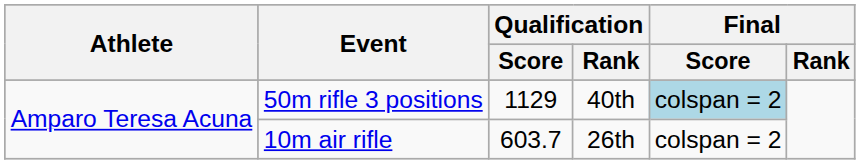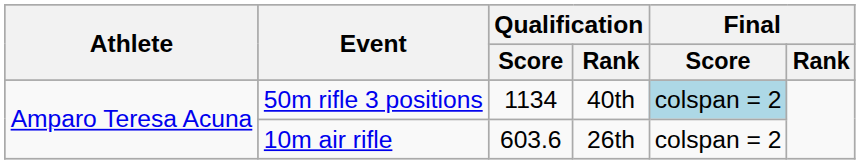50m rifle 3 positions | Qualification / Score: 1129 -> 1134
10m air rifle | Qualification / Score: 603.7 -> 603.6
